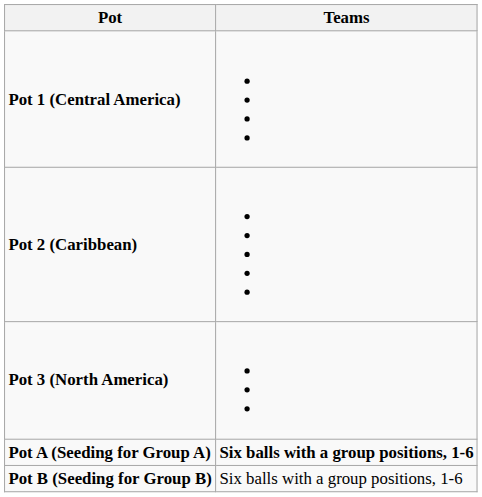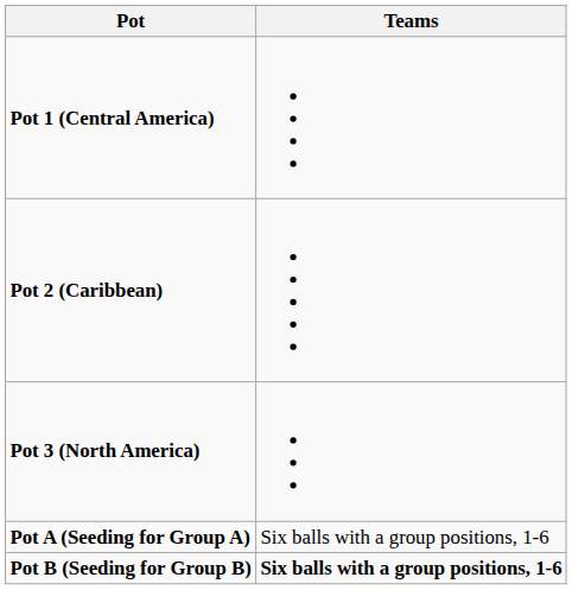Pot A (Seeding for Group A) | Teams: bold -> normal
Pot B (Seeding for Group B) | Teams: normal -> bold
